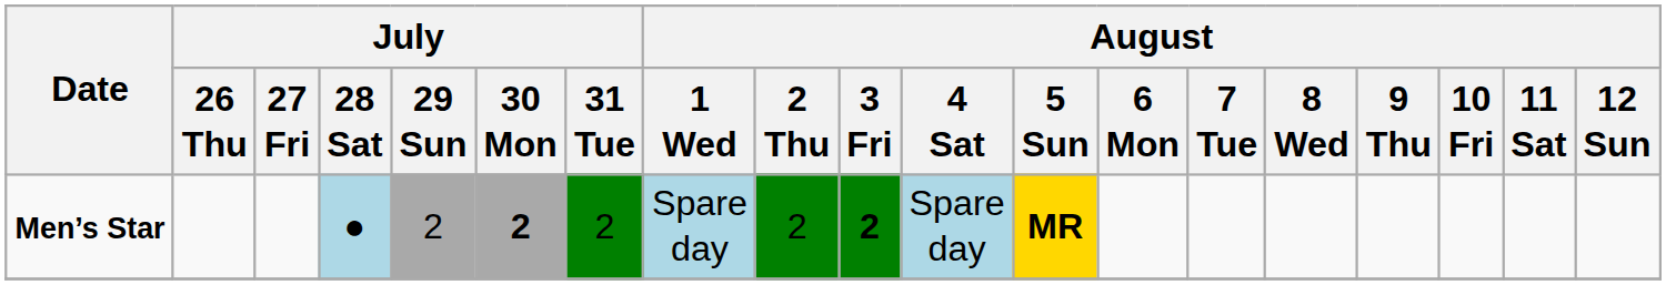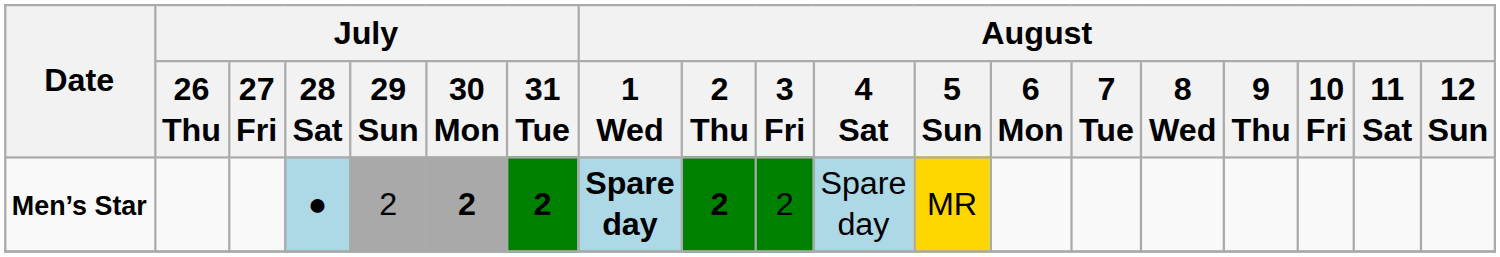Men’s Star | July / 31 Tue: normal -> bold
Men’s Star | August / 1 Wed: normal -> bold
Men’s Star | August / 2 Thu: normal -> bold
Men’s Star | August / 3 Fri: bold -> normal
Men’s Star | August / 5 Sun: bold -> normal
